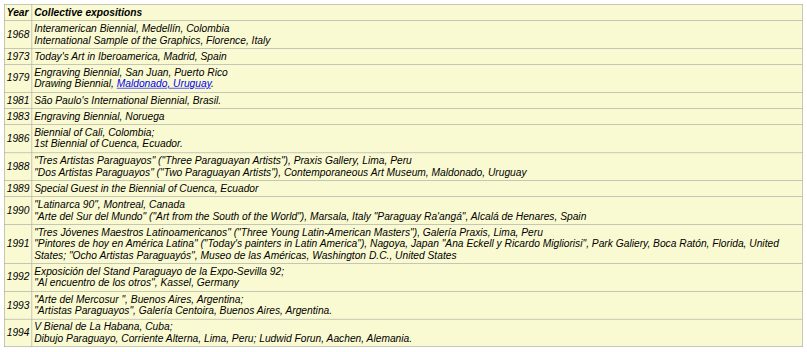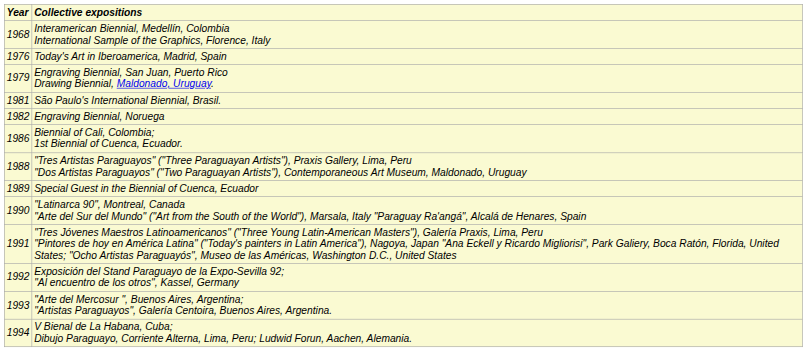Today's Art in Iberoamerica, Madrid, Spain | Year: 1973 -> 1976
Engraving Biennial, Noruega | Year: 1983 -> 1982
